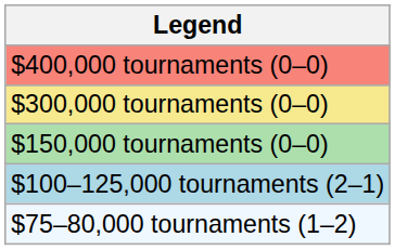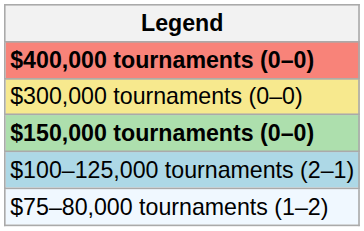row 2 | column 1: normal -> bold
row 4 | column 1: normal -> bold
